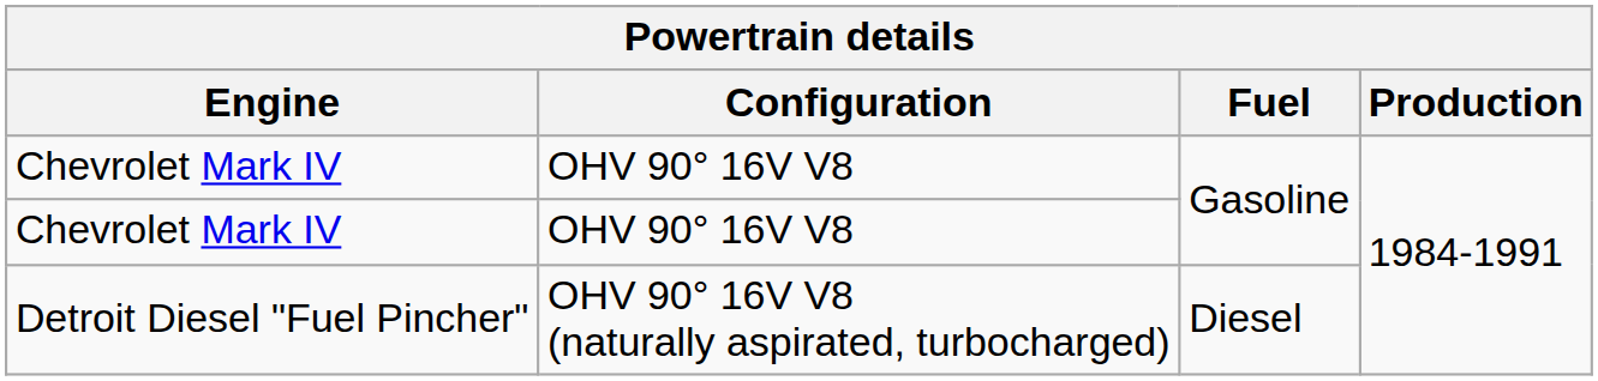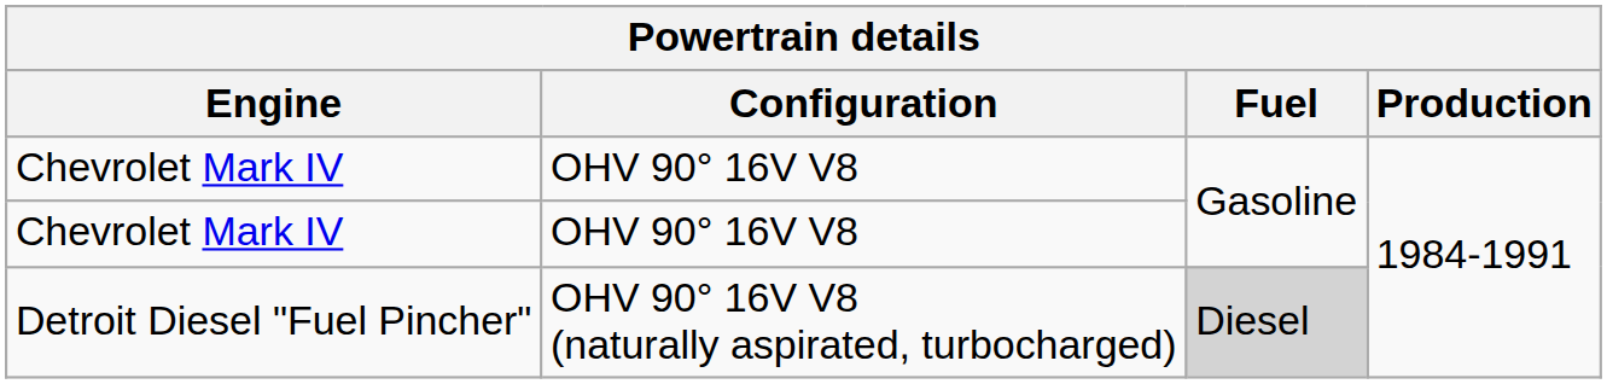Detroit Diesel "Fuel Pincher" | Fuel: no background -> lightgrey background
